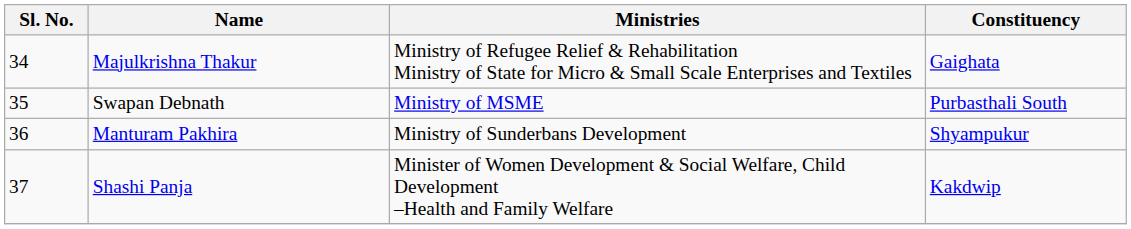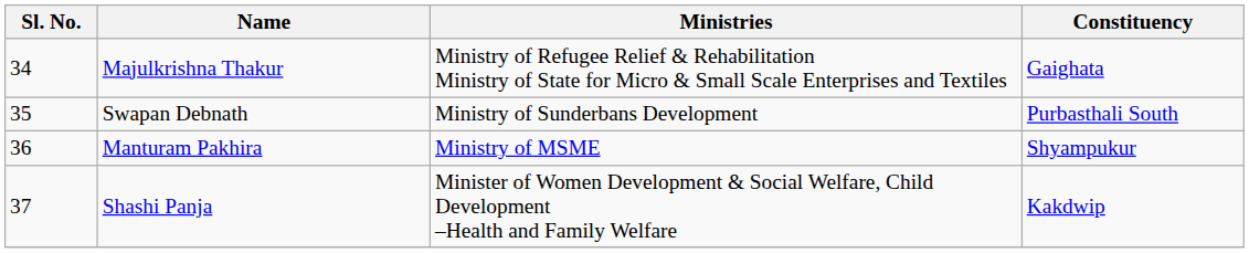Swapan Debnath | Ministries: Ministry of MSME -> Ministry of Sunderbans Development
Manturam Pakhira | Ministries: Ministry of Sunderbans Development -> Ministry of MSME
